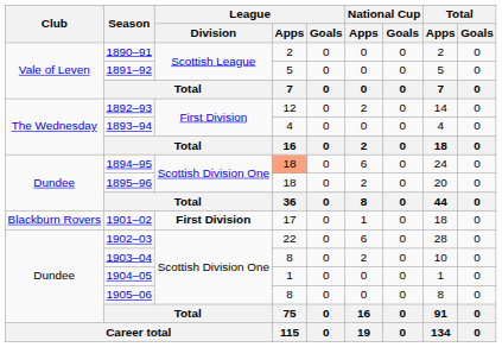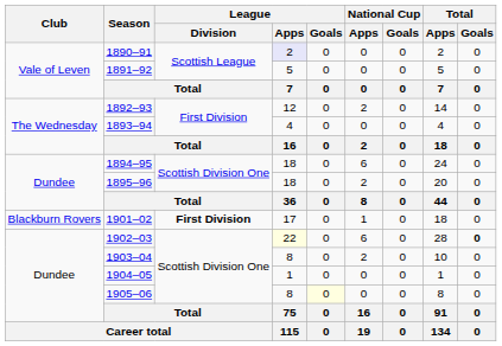1890–91 | League / Apps: no background -> lavender background
1894–95 | League / Apps: lightsalmon background -> no background
1902–03 | League / Apps: no background -> lightyellow background
1902–03 | Total / Goals: normal -> bold
1905–06 | League / Goals: no background -> lightyellow background
